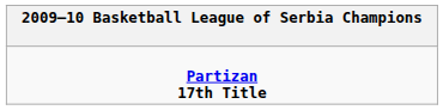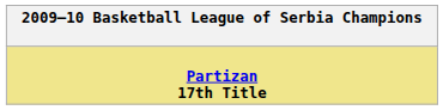row 2 | column 1: no background -> khaki background
